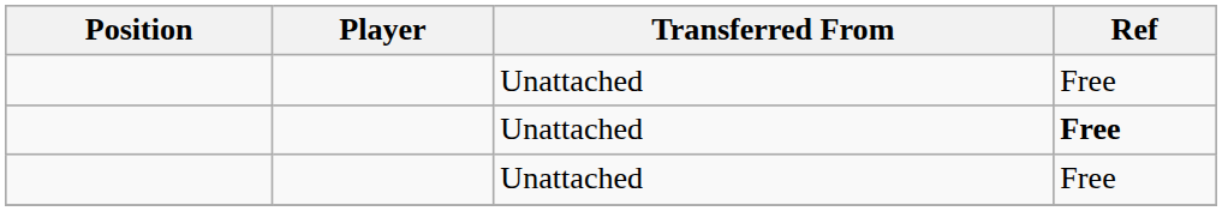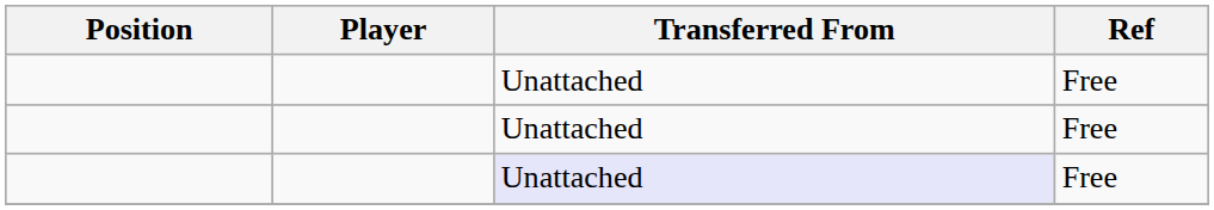row 3 | Ref: bold -> normal
row 4 | Transferred From: no background -> lavender background
